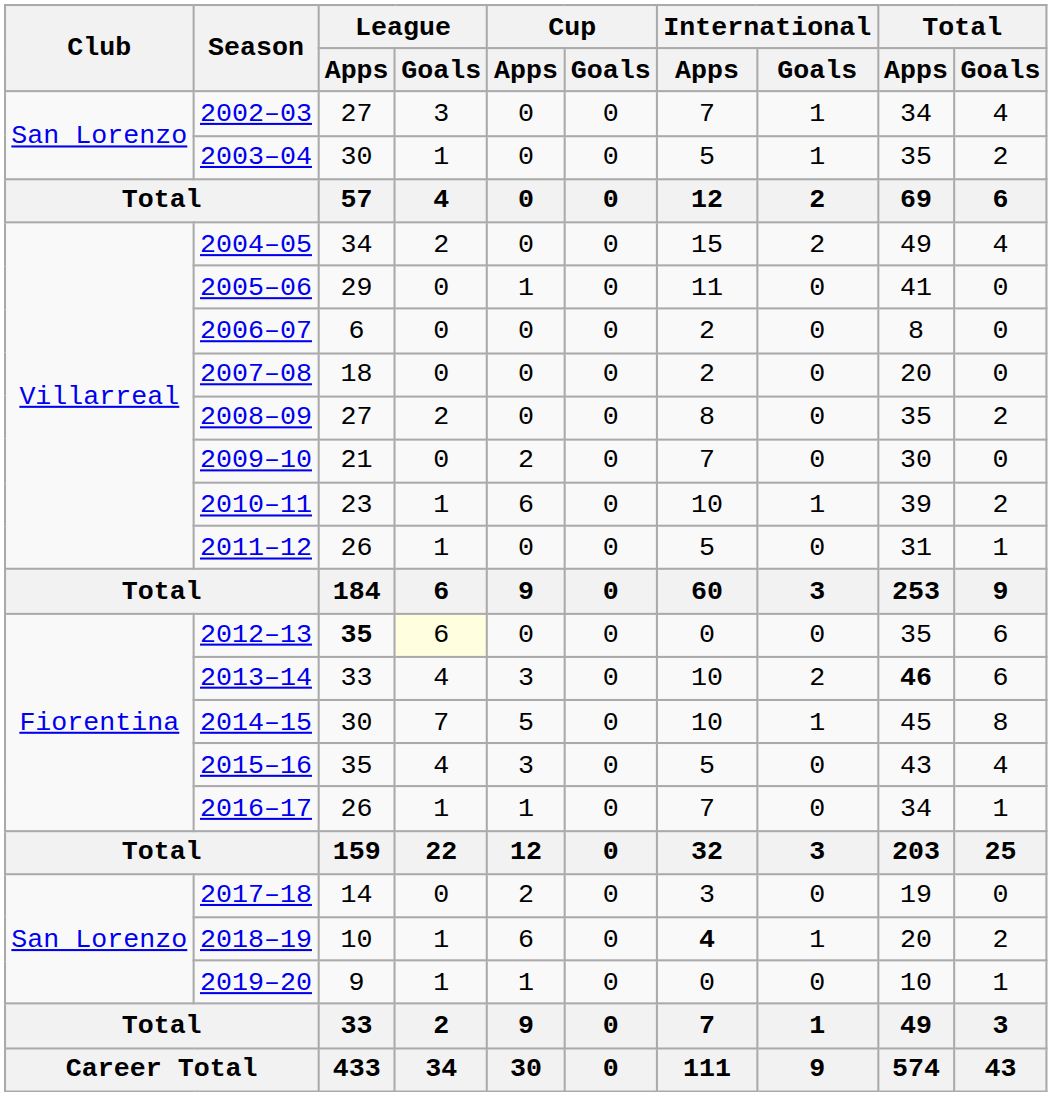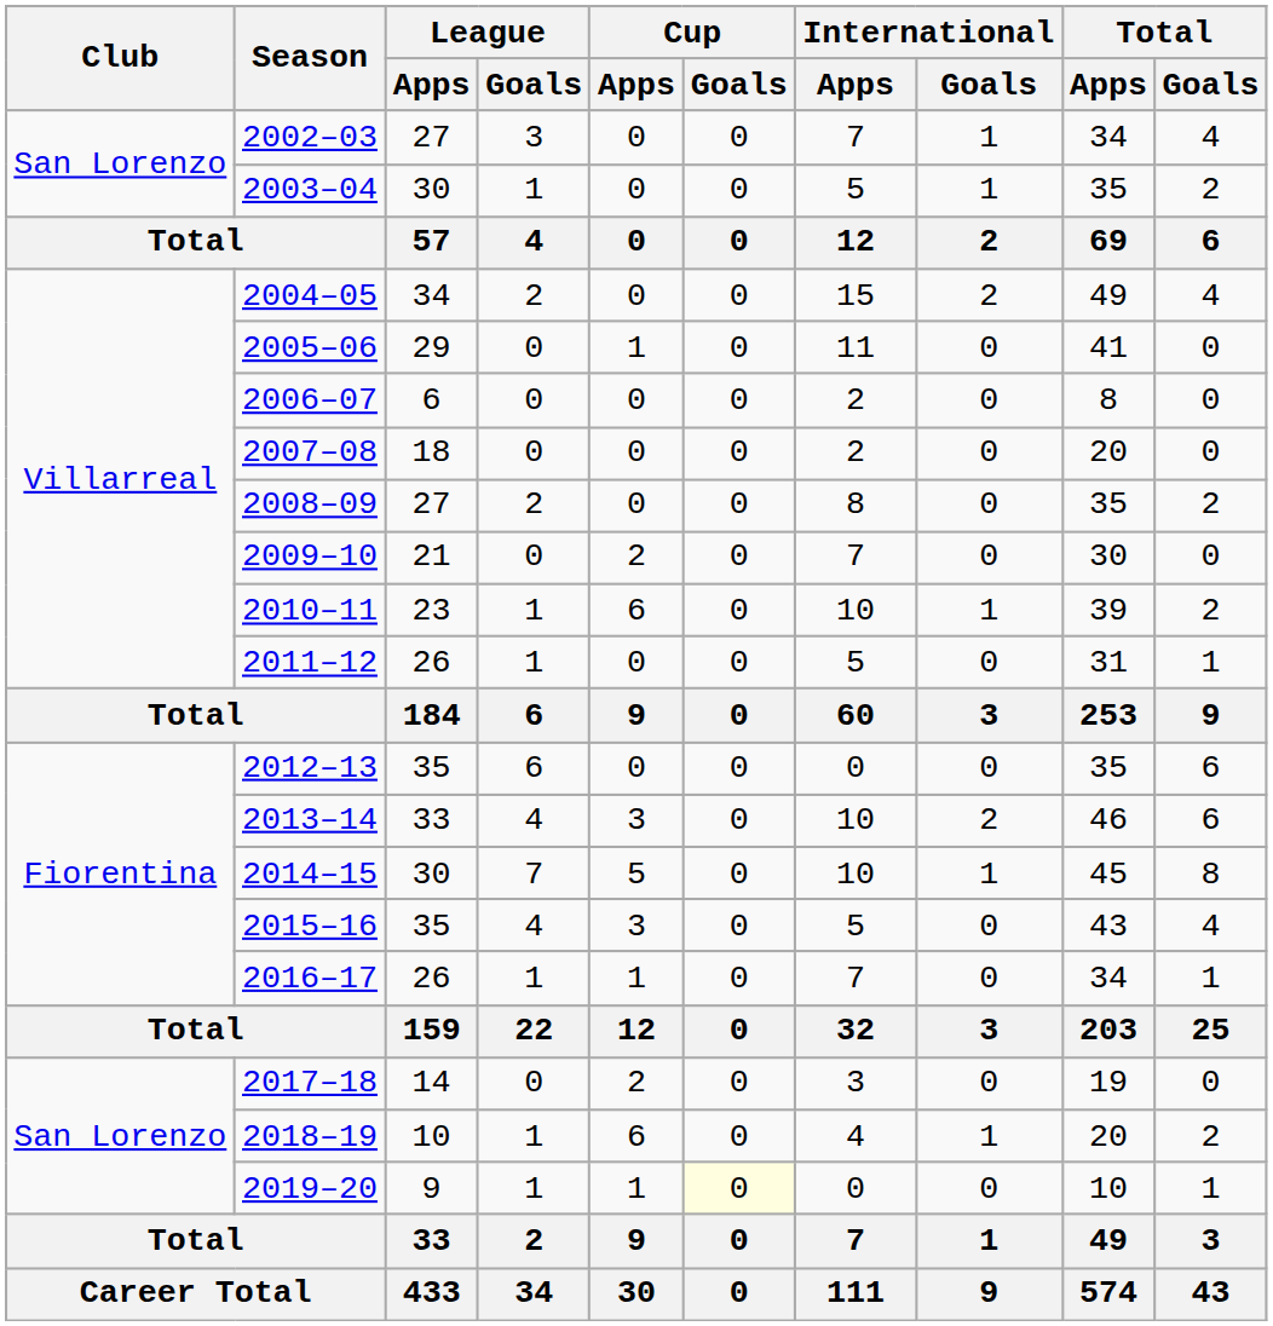2012–13 | League / Apps: bold -> normal
2012–13 | League / Goals: lightyellow background -> no background
2013–14 | Total / Apps: bold -> normal
2018–19 | International / Apps: bold -> normal
2019–20 | Cup / Goals: no background -> lightyellow background
